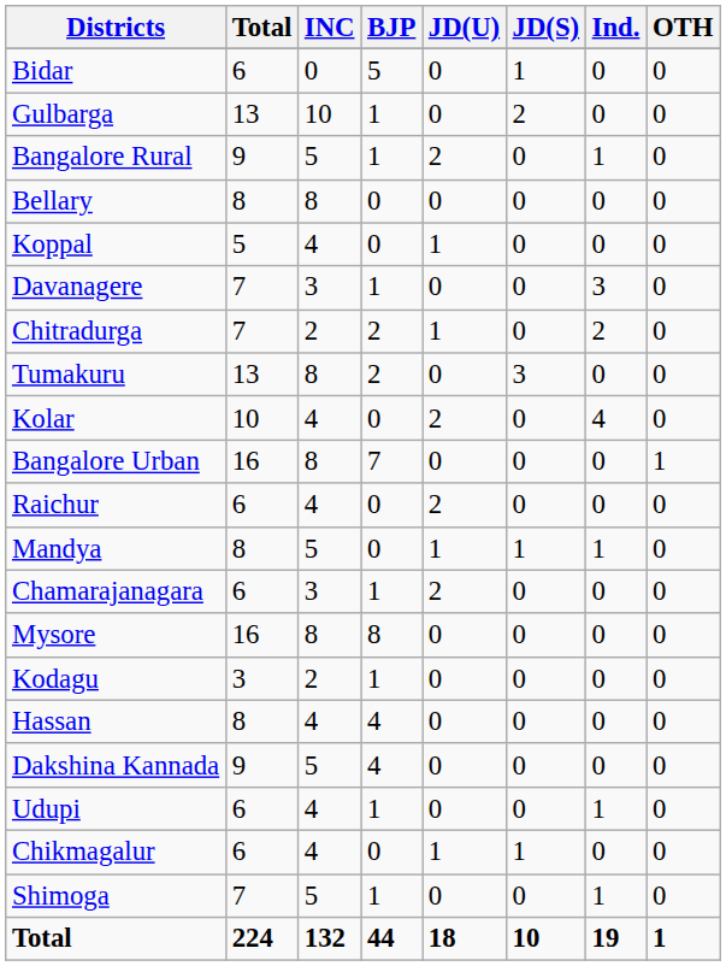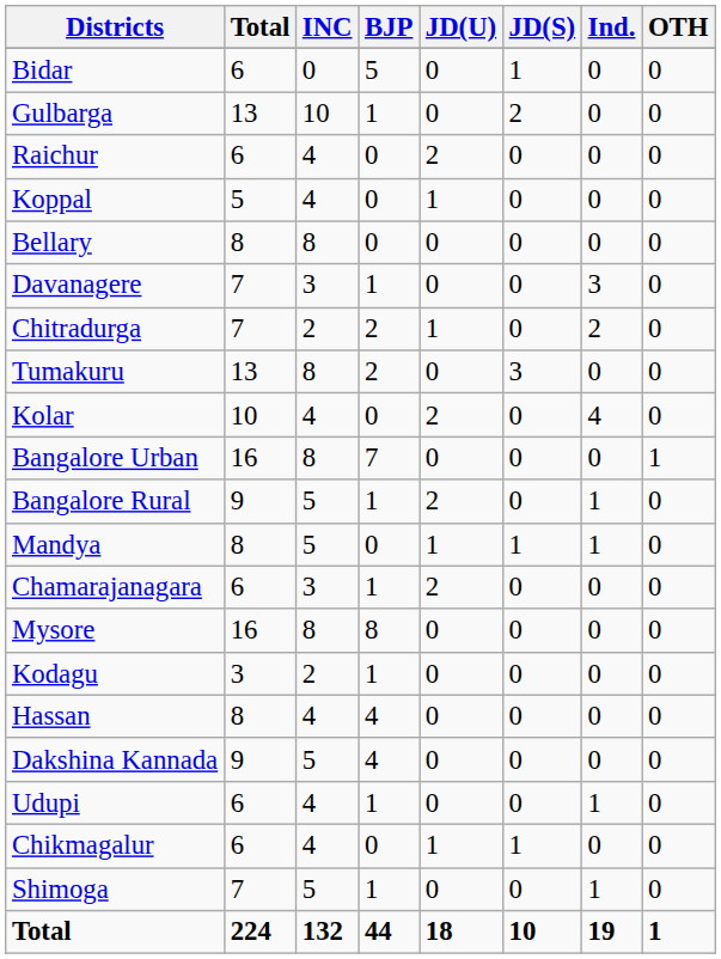rows swapped: Raichur <-> Bangalore Rural
rows swapped: Koppal <-> Bellary
